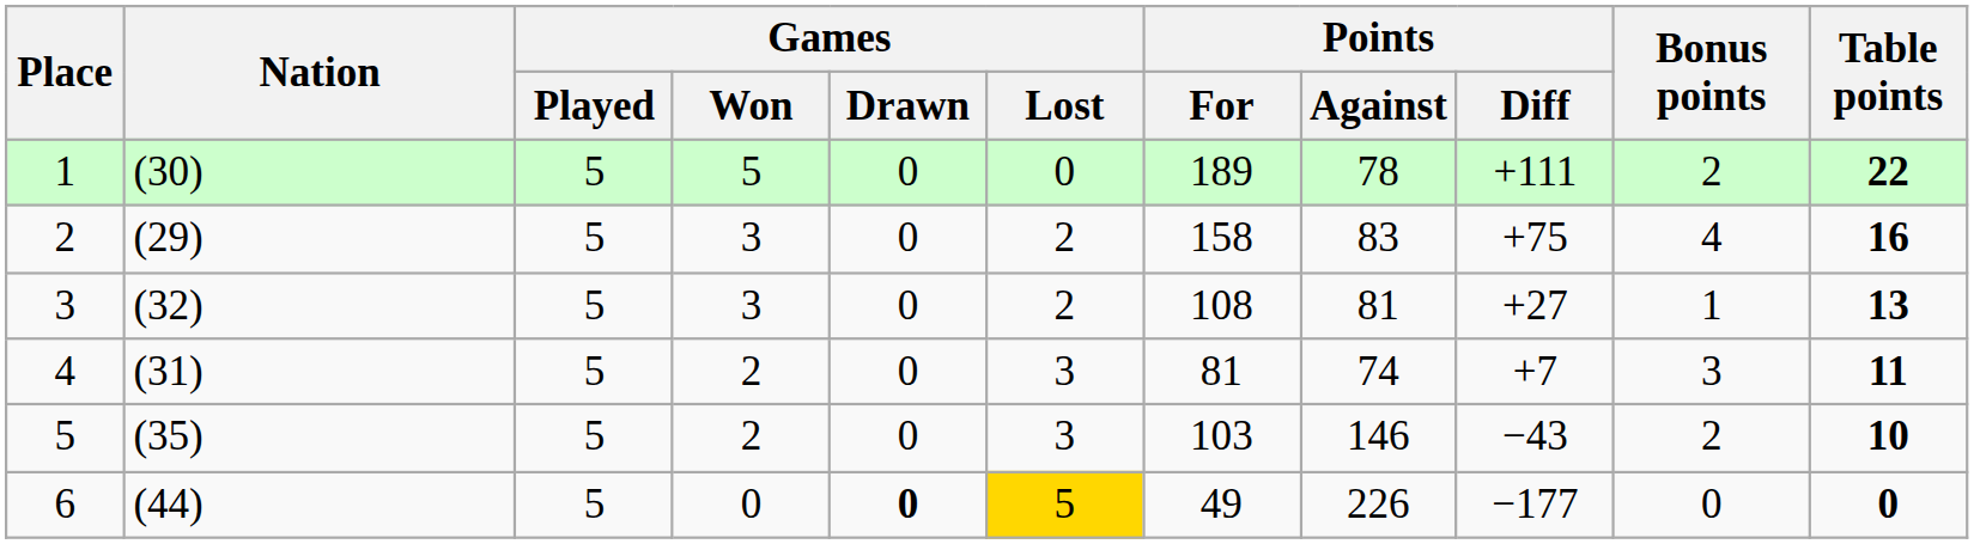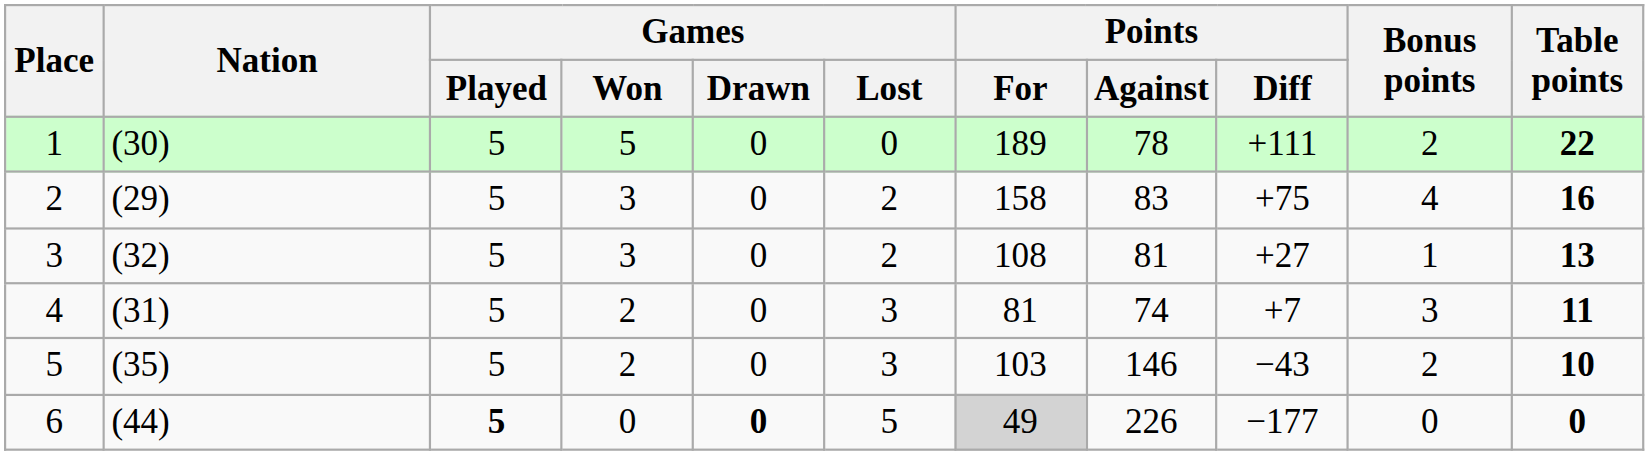6 | Games / Played: normal -> bold
6 | Games / Lost: gold background -> no background
6 | Points / For: no background -> lightgrey background
